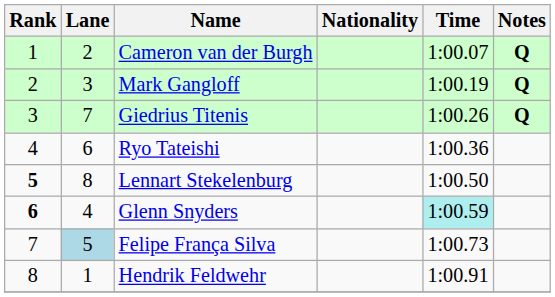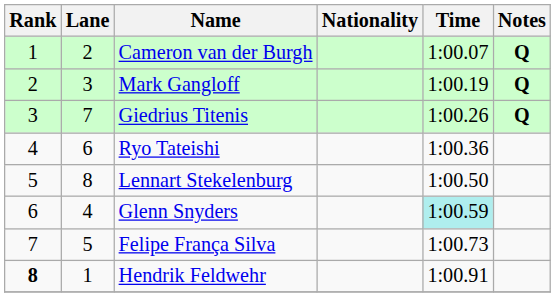Lennart Stekelenburg | Rank: bold -> normal
Glenn Snyders | Rank: bold -> normal
Felipe França Silva | Lane: lightblue background -> no background
Hendrik Feldwehr | Rank: normal -> bold
